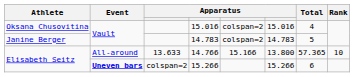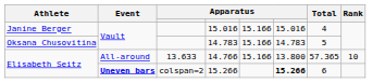row 3 | Athlete: Oksana Chusovitina -> Janine Berger
row 3 | column 5: colspan=2 -> 15.166
row 4 | Athlete: Janine Berger -> Oksana Chusovitina
row 4 | column 5: colspan=2 -> 15.166
row 6 | column 6: normal -> bold
